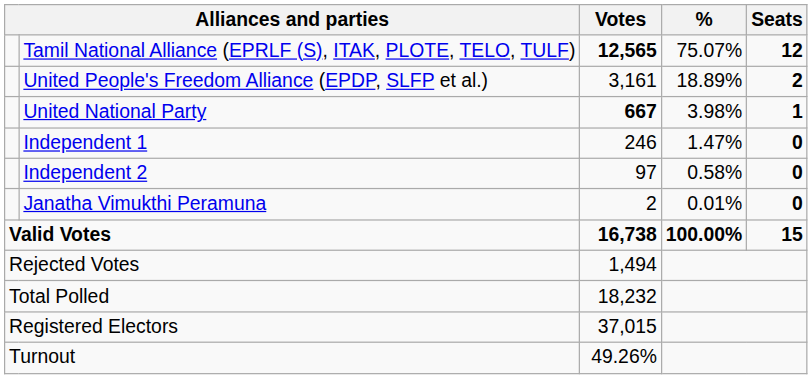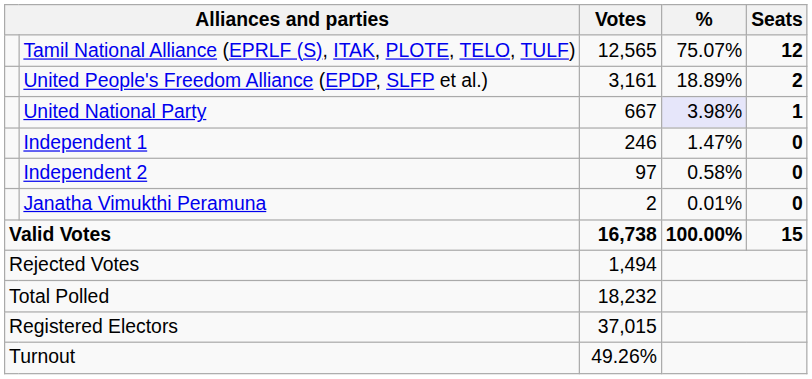Tamil National Alliance (EPRLF (S), ITAK, PLOTE, TELO, TULF) | Votes: bold -> normal
United National Party | Votes: bold -> normal
United National Party | %: no background -> lavender background
